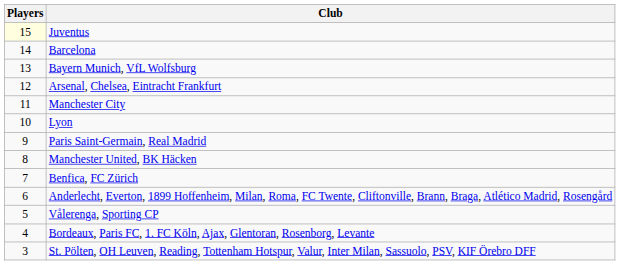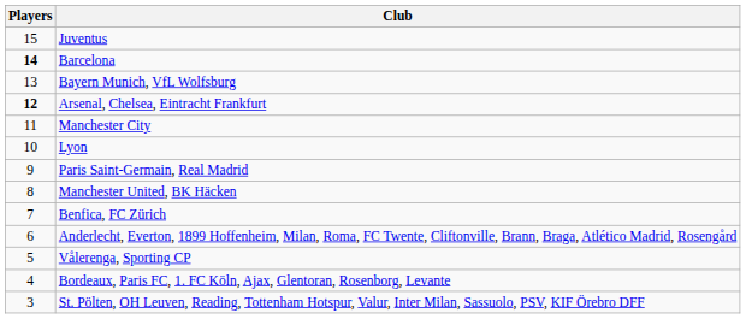Juventus | Players: lightyellow background -> no background
Barcelona | Players: normal -> bold
Arsenal, Chelsea, Eintracht Frankfurt | Players: normal -> bold
